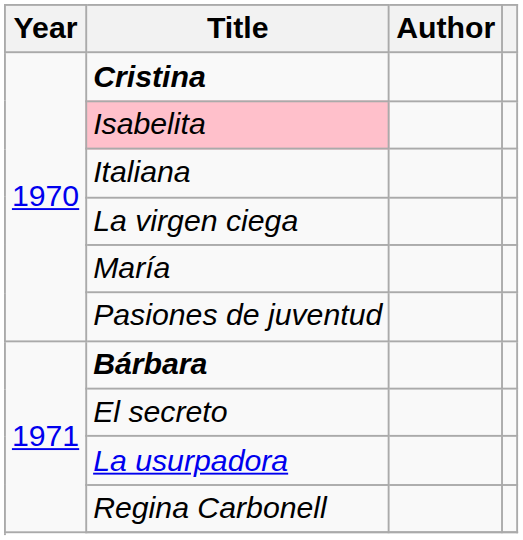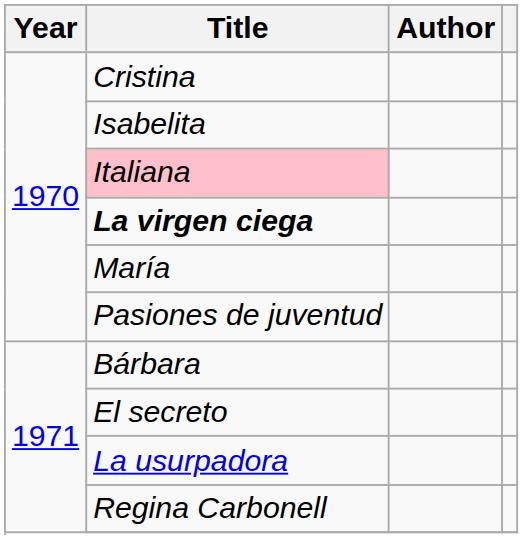Cristina | Title: bold -> normal
Isabelita | Title: pink background -> no background
Italiana | Title: no background -> pink background
La virgen ciega | Title: normal -> bold
Bárbara | Title: bold -> normal
